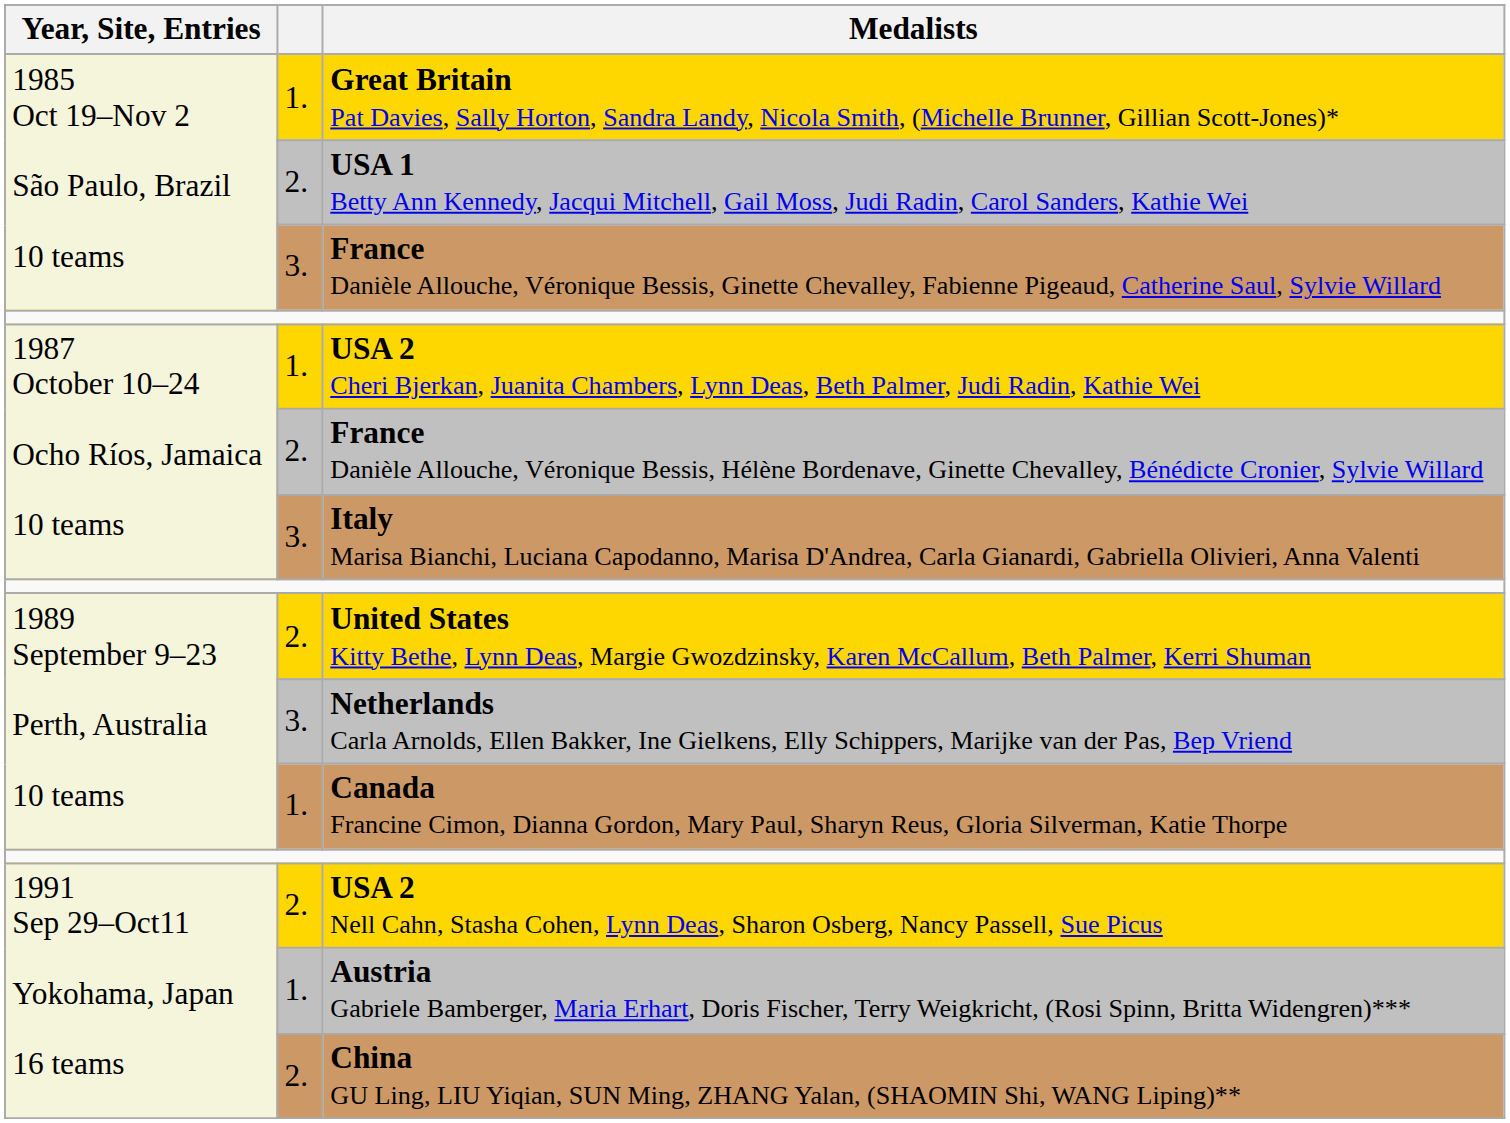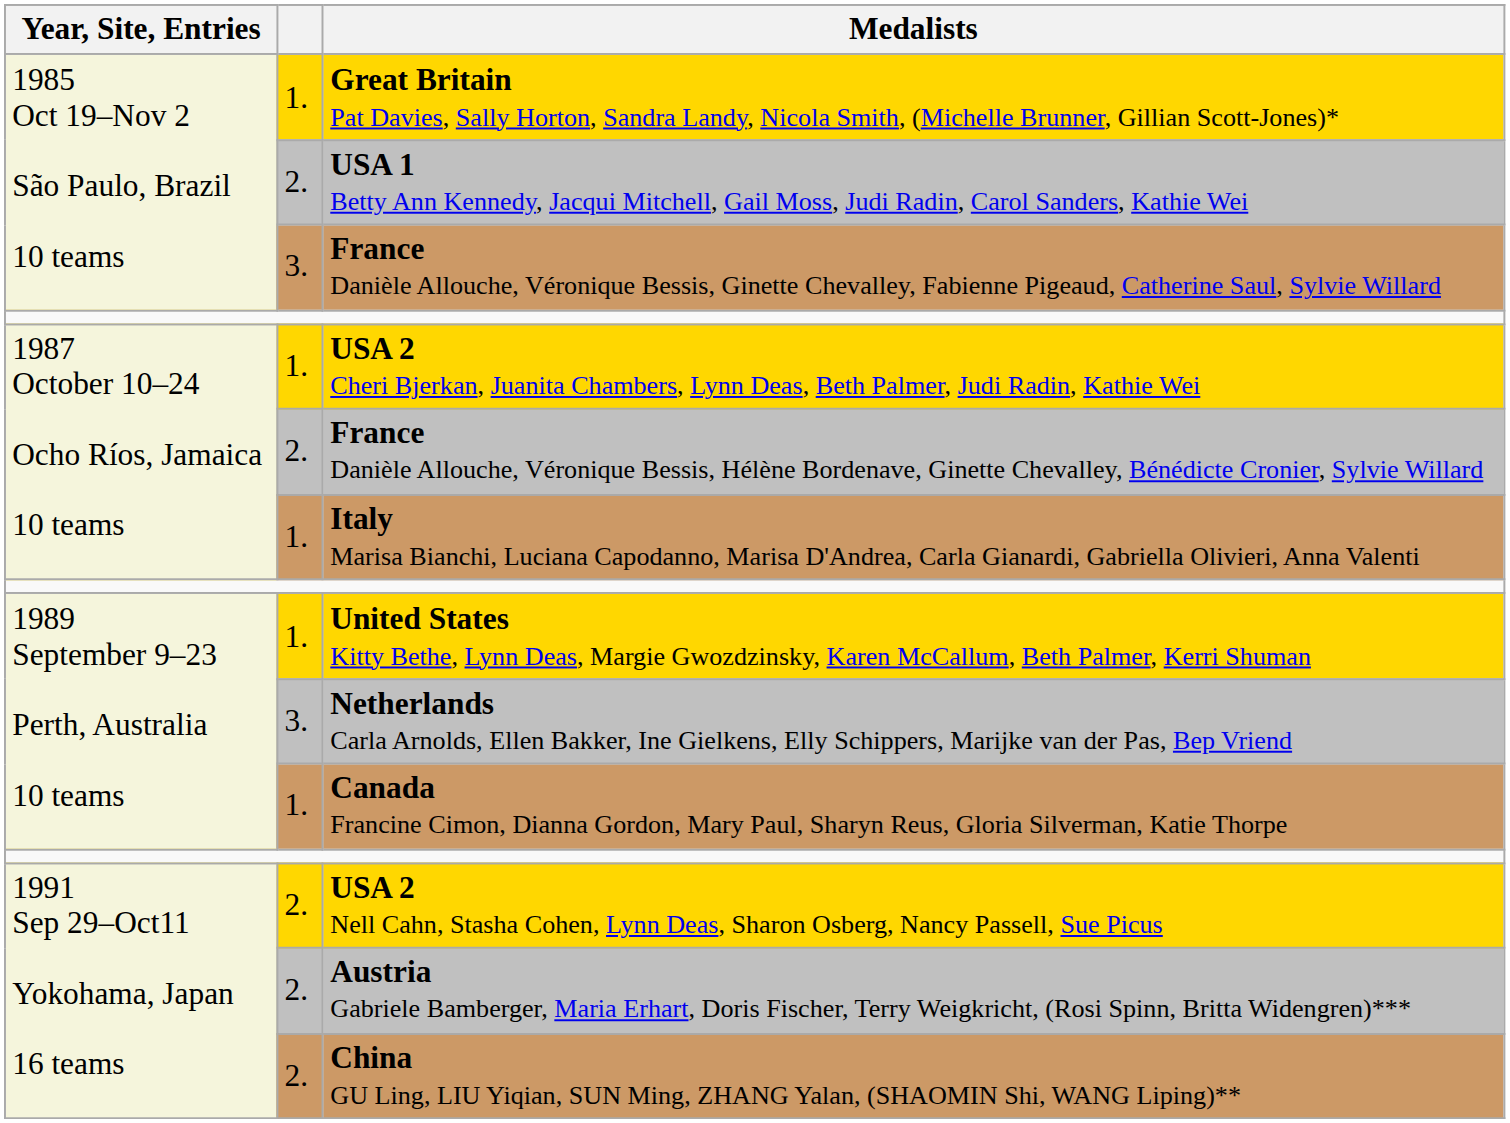row 8 | column 2: 3. -> 1.
row 10 | column 2: 2. -> 1.
row 15 | column 2: 1. -> 2.
